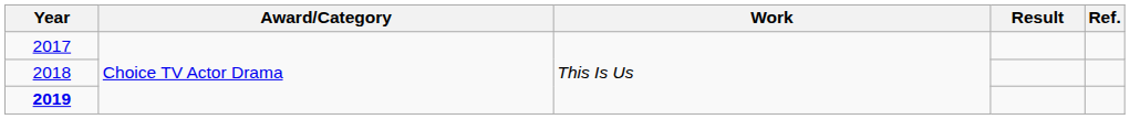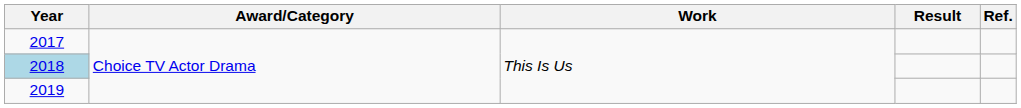2018 | Year: no background -> lightblue background
2019 | Year: bold -> normal
